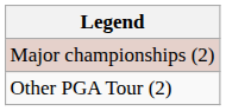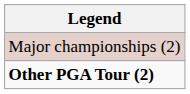row 3 | column 1: normal -> bold
